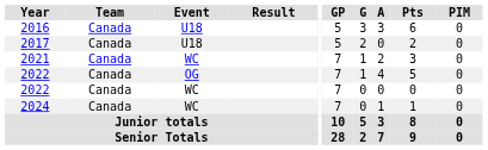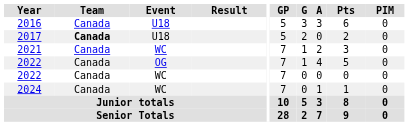2017 | Team: normal -> bold
